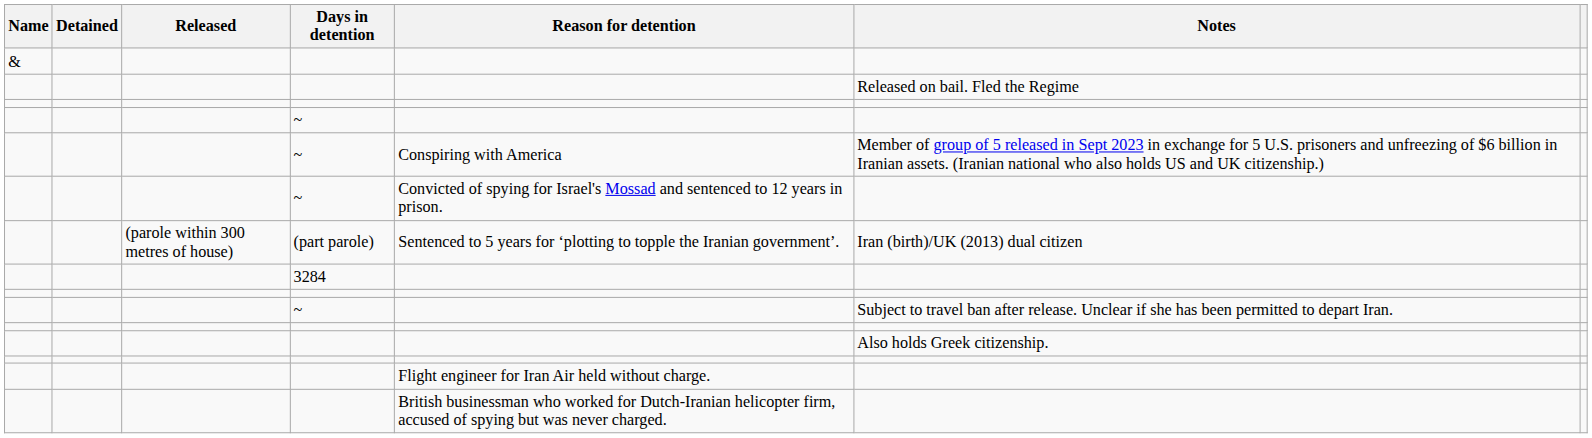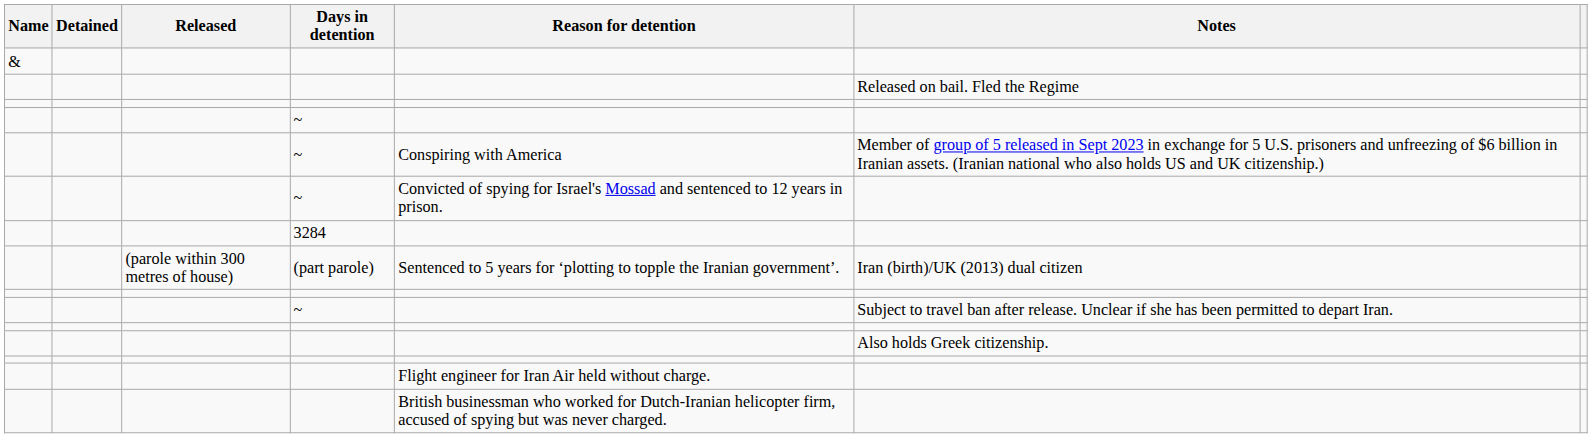rows swapped: (part parole) <-> 3284
